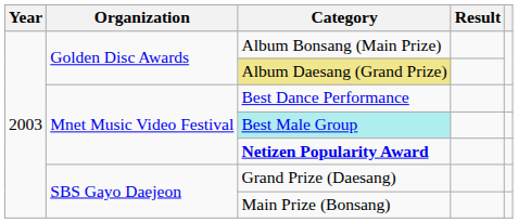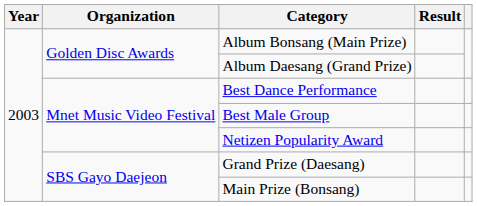Album Daesang (Grand Prize) | Category: khaki background -> no background
Best Male Group | Category: paleturquoise background -> no background
Netizen Popularity Award | Category: bold -> normal
